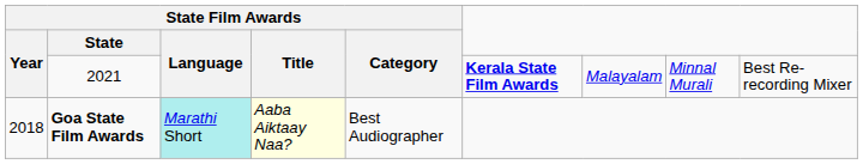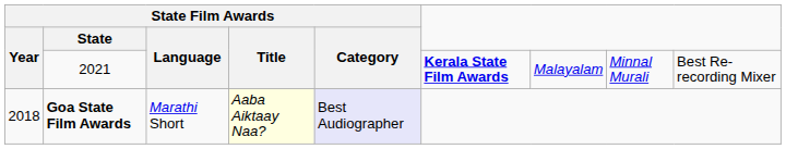2018 | State Film Awards / Language: paleturquoise background -> no background
2018 | State Film Awards / Category: no background -> lavender background
